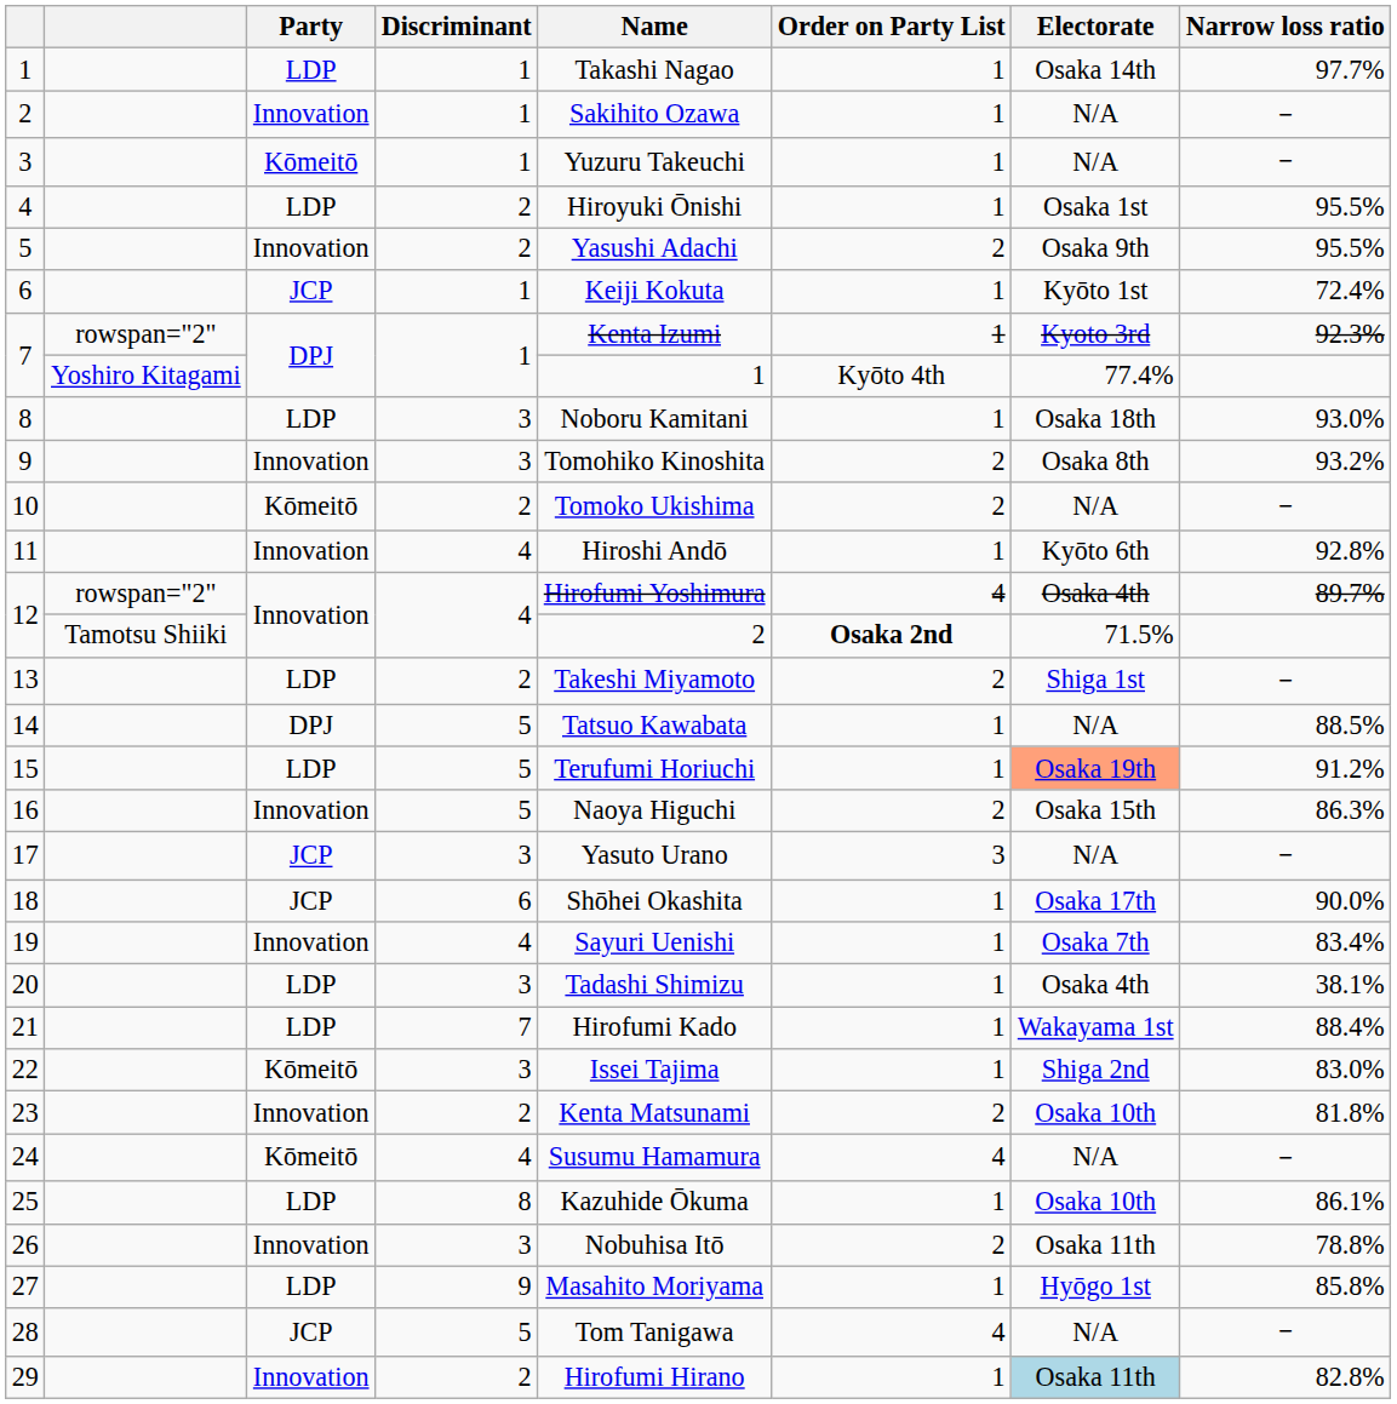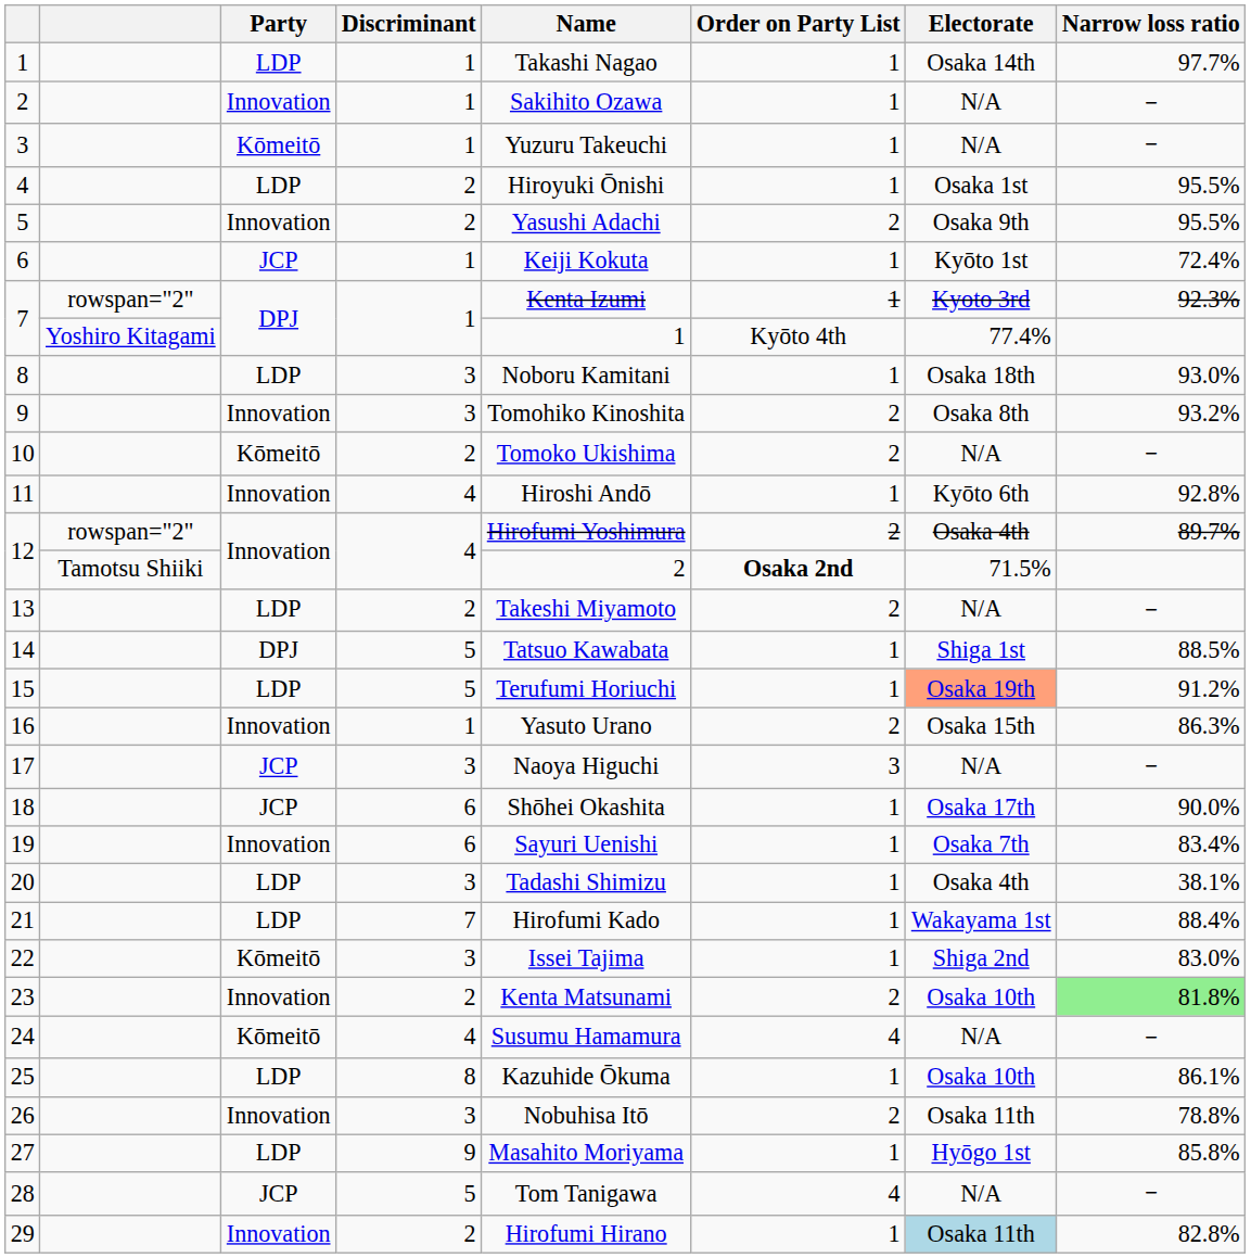12 / rowspan="2" | Order on Party List: 4 -> 2
13 | Electorate: Shiga 1st -> N/A
14 | Electorate: N/A -> Shiga 1st
16 | Discriminant: 5 -> 1
16 | Name: Naoya Higuchi -> Yasuto Urano
17 | Name: Yasuto Urano -> Naoya Higuchi
19 | Discriminant: 4 -> 6
23 | Narrow loss ratio: no background -> lightgreen background
